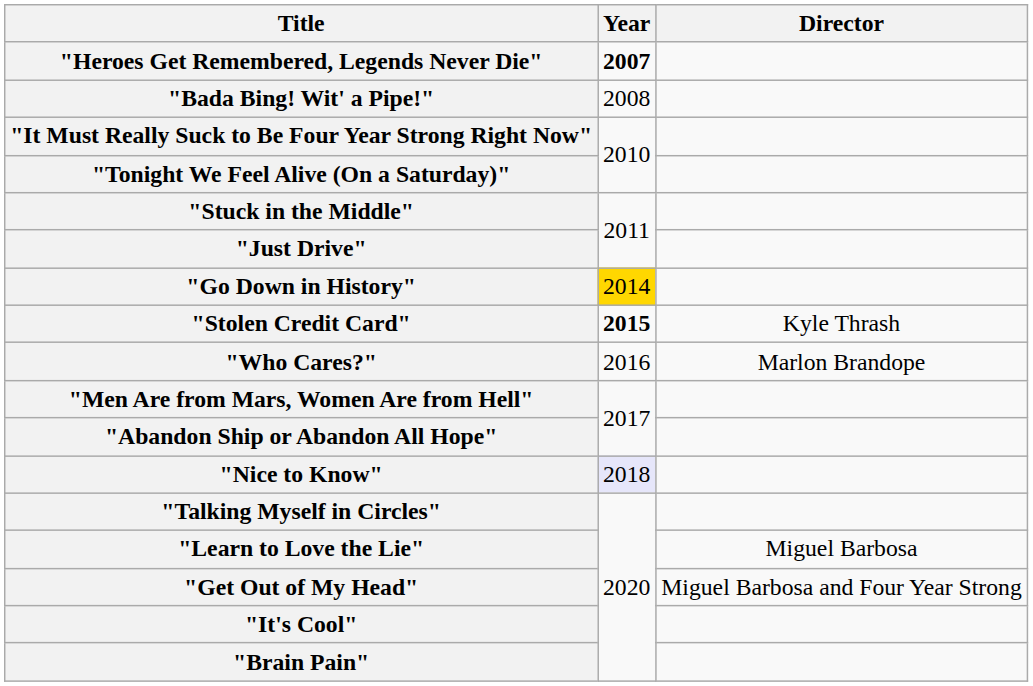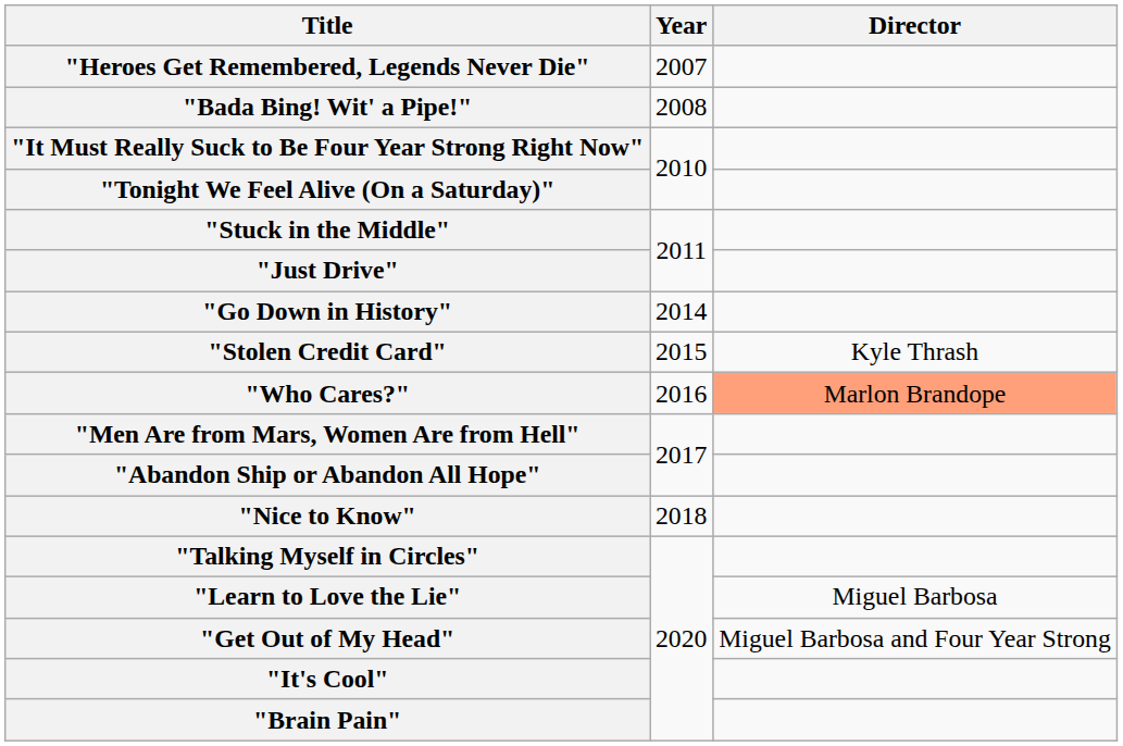"Heroes Get Remembered, Legends Never Die" | Year: bold -> normal
"Go Down in History" | Year: gold background -> no background
"Stolen Credit Card" | Year: bold -> normal
"Who Cares?" | Director: no background -> lightsalmon background
"Nice to Know" | Year: lavender background -> no background
